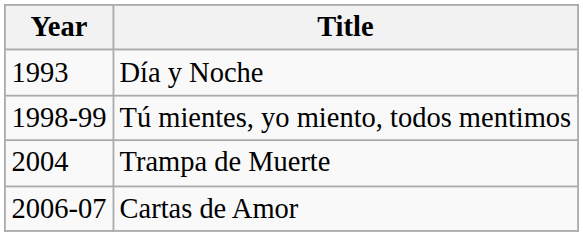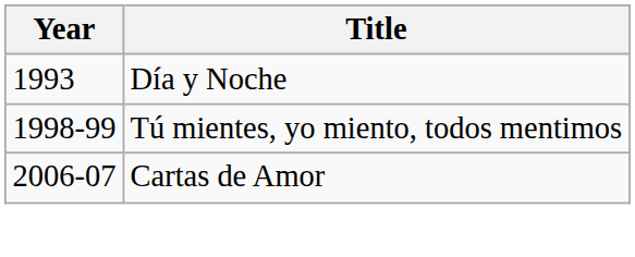- row: 2004 | Trampa de Muerte
